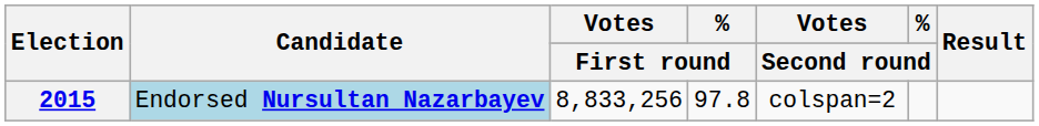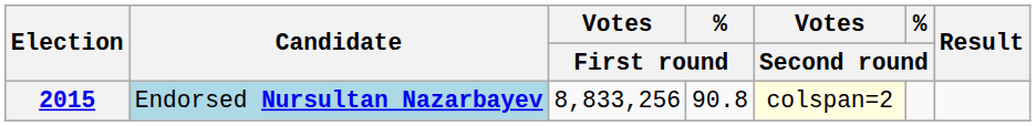2015 | % / First round: 97.8 -> 90.8
2015 | Votes / Second round: no background -> lightyellow background
